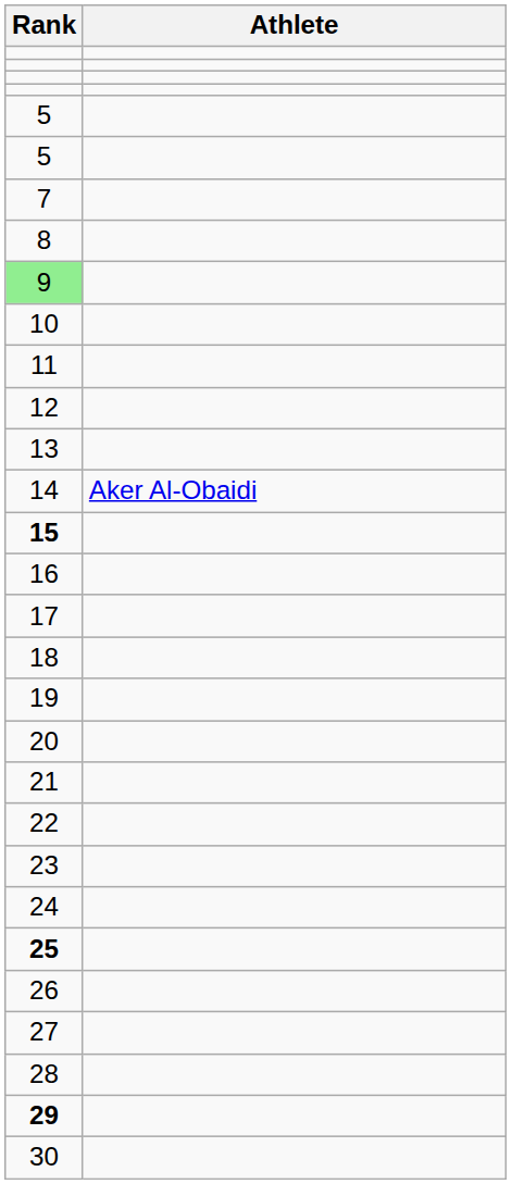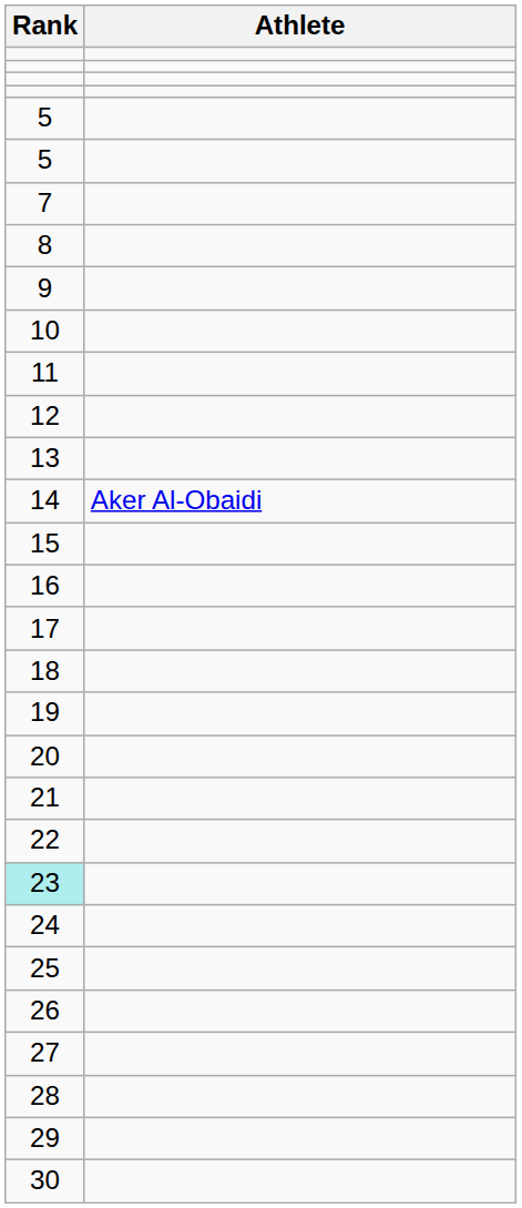row 10 | Rank: lightgreen background -> no background
row 16 | Rank: bold -> normal
row 24 | Rank: no background -> paleturquoise background
row 26 | Rank: bold -> normal
row 30 | Rank: bold -> normal
